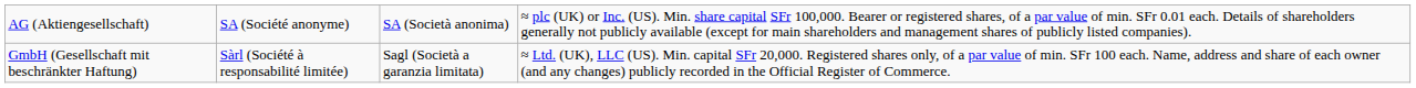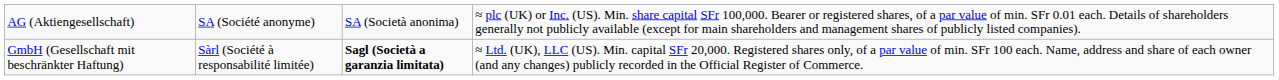GmbH (Gesellschaft mit beschränkter Haftung) | column 3: normal -> bold
